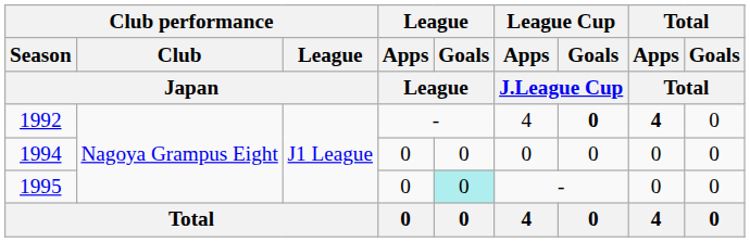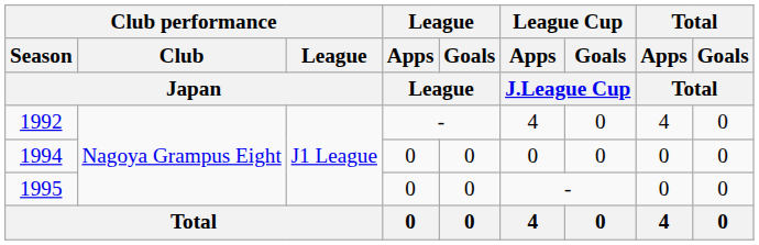1992 | League Cup / Goals / J.League Cup: bold -> normal
1992 | Total / Apps / Total: bold -> normal
1995 | League / Goals / League: paleturquoise background -> no background
